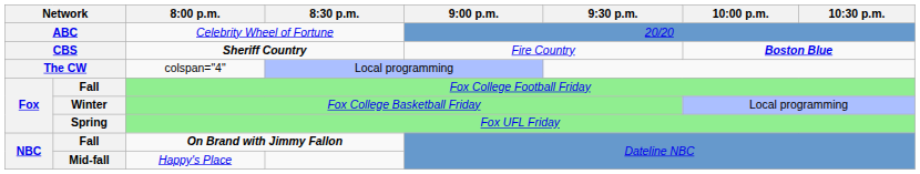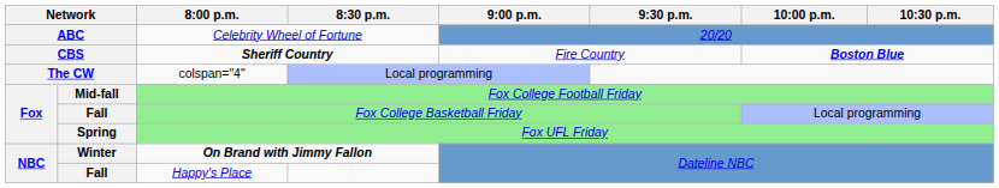Fox College Football Friday | column 2: Fall -> Mid-fall
Fox College Basketball Friday | column 2: Winter -> Fall
On Brand with Jimmy Fallon | column 2: Fall -> Winter
Happy's Place | column 2: Mid-fall -> Fall
